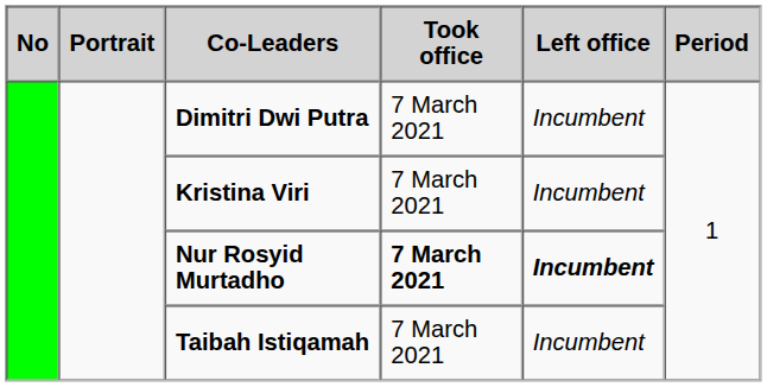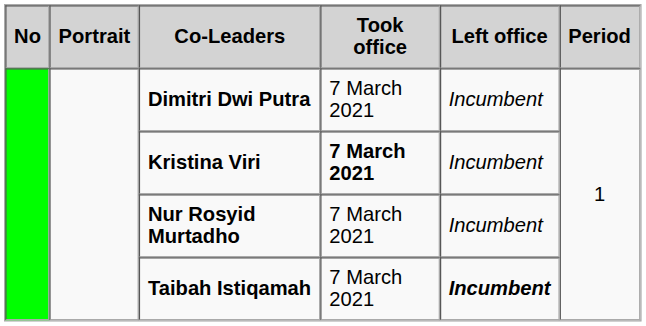Kristina Viri | Took office: normal -> bold
Nur Rosyid Murtadho | Took office: bold -> normal
Nur Rosyid Murtadho | Left office: bold -> normal
Taibah Istiqamah | Left office: normal -> bold
